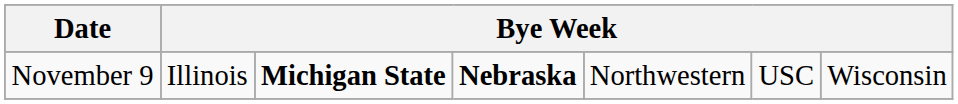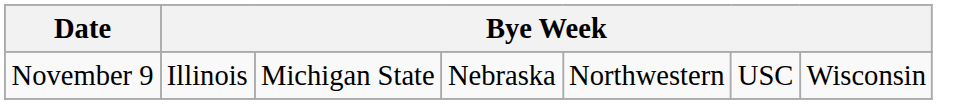November 9 | column 3: bold -> normal
November 9 | column 4: bold -> normal
